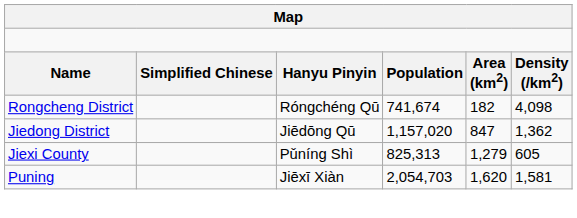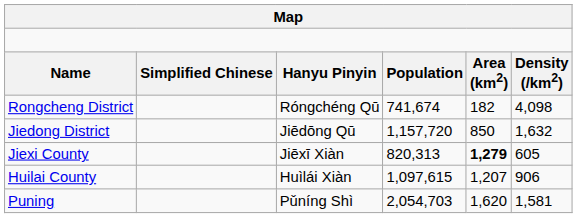Jiedong District | column 4: 1,157,020 -> 1,157,720
Jiedong District | column 5: 847 -> 850
Jiedong District | column 6: 1,362 -> 1,632
Jiexi County | column 3: Pǔníng Shì -> Jiēxī Xiàn
Jiexi County | column 4: 825,313 -> 820,313
Jiexi County | column 5: normal -> bold
+ row: Huilai County | Huìlái Xiàn | 1,097,615 | 1,207 | 906
Puning | column 3: Jiēxī Xiàn -> Pǔníng Shì
